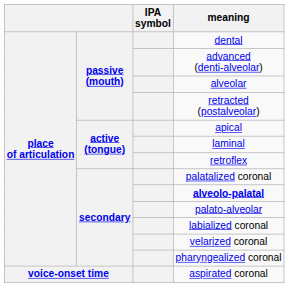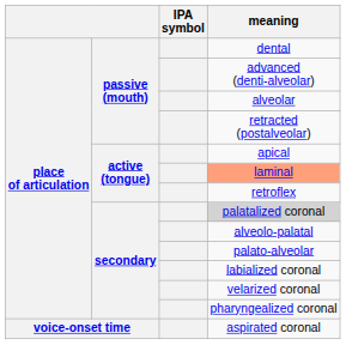laminal | meaning: no background -> lightsalmon background
palatalized coronal | meaning: no background -> lightgrey background
alveolo-palatal | meaning: bold -> normal
